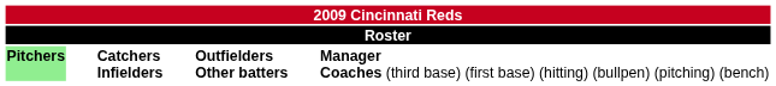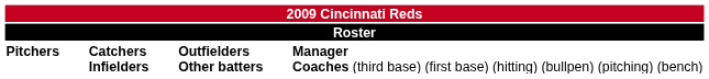Pitchers | column 1: lightgreen background -> no background
